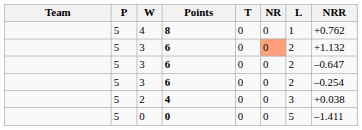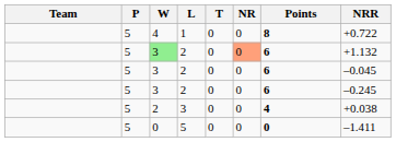columns swapped: L <-> Points
row 2 | NRR: +0.762 -> +0.722
row 3 | W: no background -> lightgreen background
row 4 | NRR: –0.647 -> –0.045
row 5 | NRR: –0.254 -> –0.245
